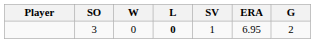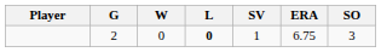columns swapped: G <-> SO
row 2 | ERA: 6.95 -> 6.75
